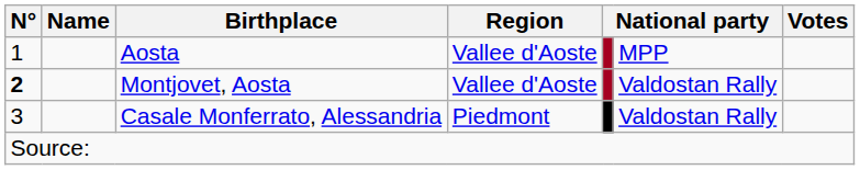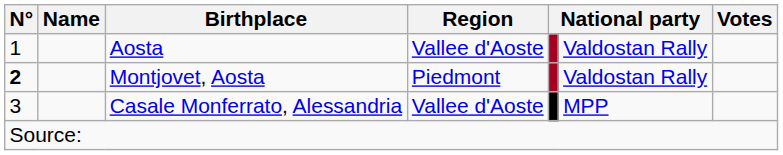Aosta | column 6: MPP -> Valdostan Rally
Montjovet, Aosta | Region: Vallee d'Aoste -> Piedmont
Casale Monferrato, Alessandria | Region: Piedmont -> Vallee d'Aoste
Casale Monferrato, Alessandria | column 6: Valdostan Rally -> MPP
